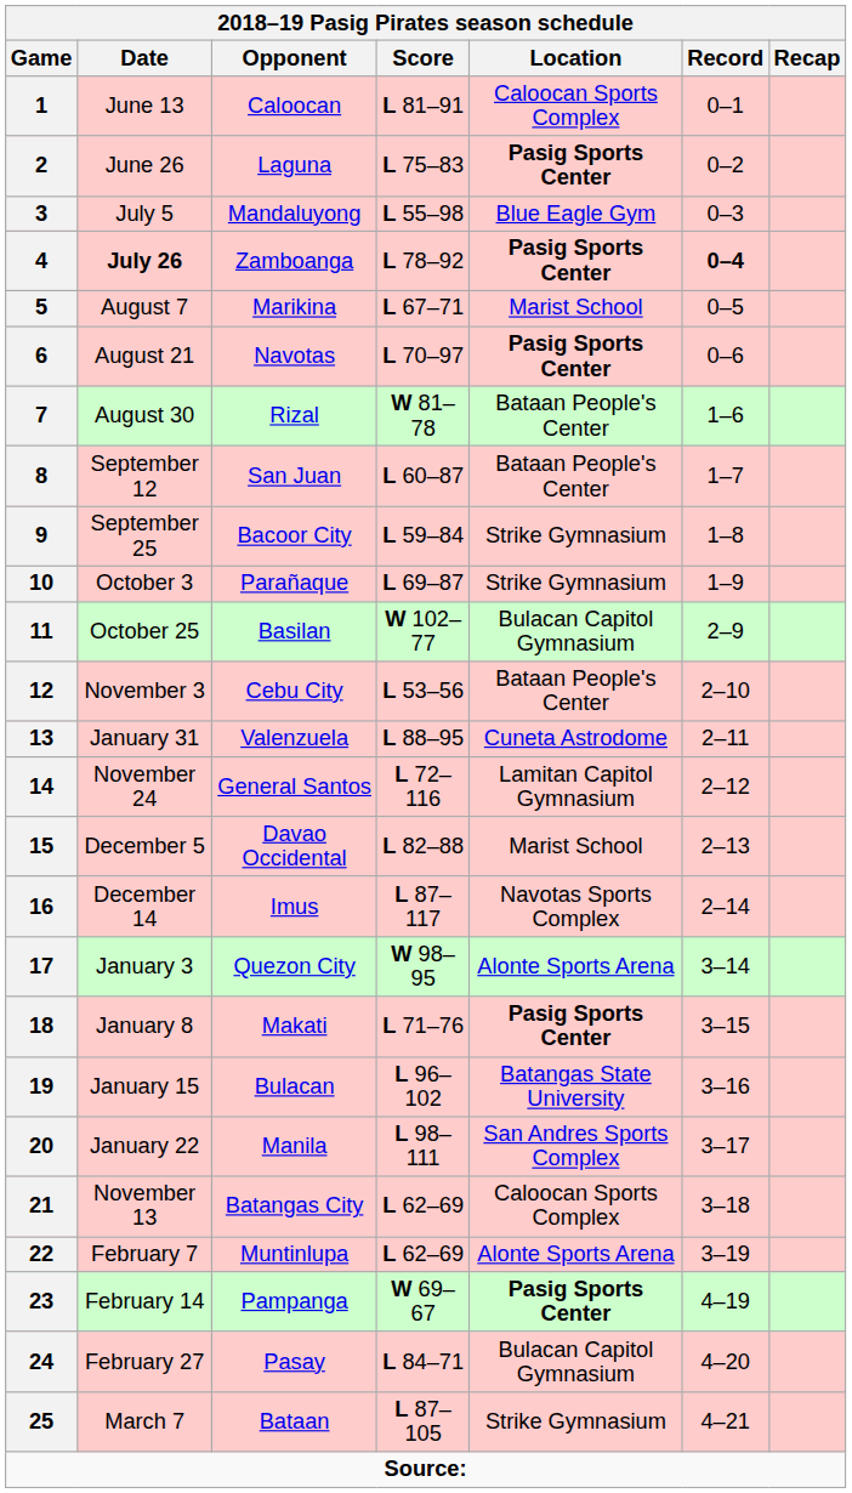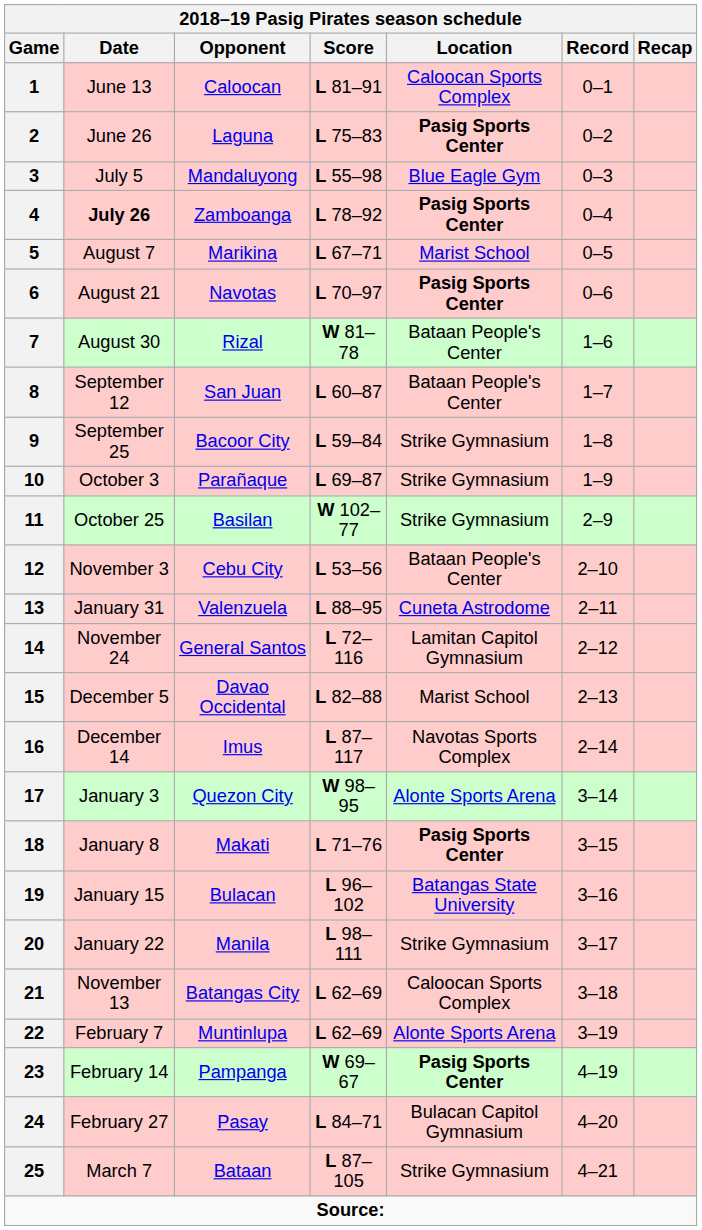4 | Record: bold -> normal
11 | Location: Bulacan Capitol Gymnasium -> Strike Gymnasium
20 | Location: San Andres Sports Complex -> Strike Gymnasium
